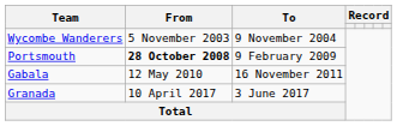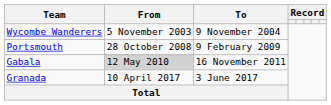Portsmouth | From: bold -> normal
Gabala | From: no background -> lightgrey background
